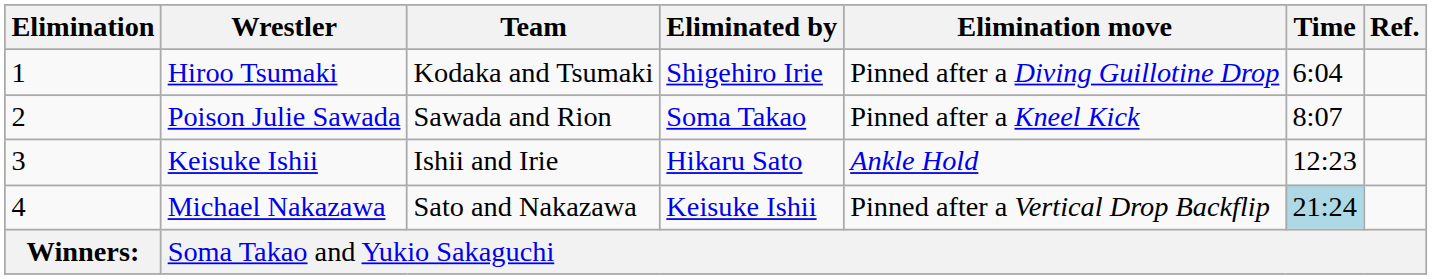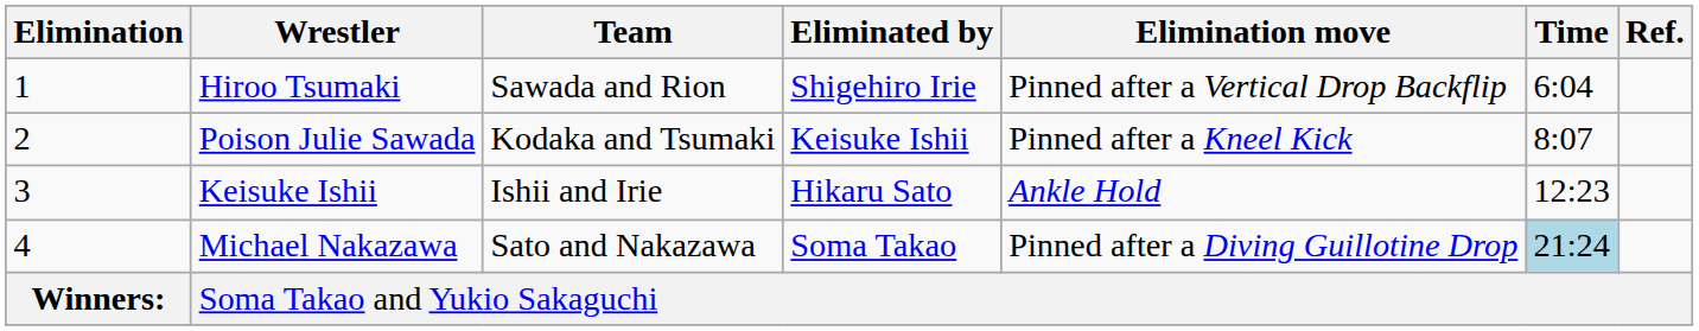Hiroo Tsumaki | Team: Kodaka and Tsumaki -> Sawada and Rion
Hiroo Tsumaki | Elimination move: Pinned after a Diving Guillotine Drop -> Pinned after a Vertical Drop Backflip
Poison Julie Sawada | Team: Sawada and Rion -> Kodaka and Tsumaki
Poison Julie Sawada | Eliminated by: Soma Takao -> Keisuke Ishii
Michael Nakazawa | Eliminated by: Keisuke Ishii -> Soma Takao
Michael Nakazawa | Elimination move: Pinned after a Vertical Drop Backflip -> Pinned after a Diving Guillotine Drop
